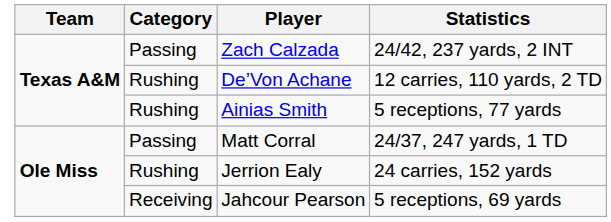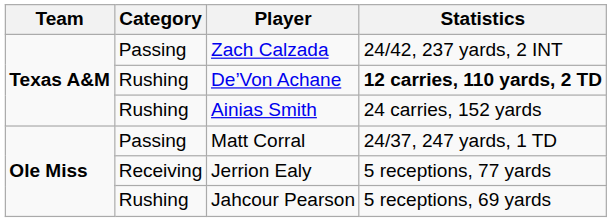De’Von Achane | Statistics: normal -> bold
Ainias Smith | Statistics: 5 receptions, 77 yards -> 24 carries, 152 yards
Jerrion Ealy | Category: Rushing -> Receiving
Jerrion Ealy | Statistics: 24 carries, 152 yards -> 5 receptions, 77 yards
Jahcour Pearson | Category: Receiving -> Rushing
